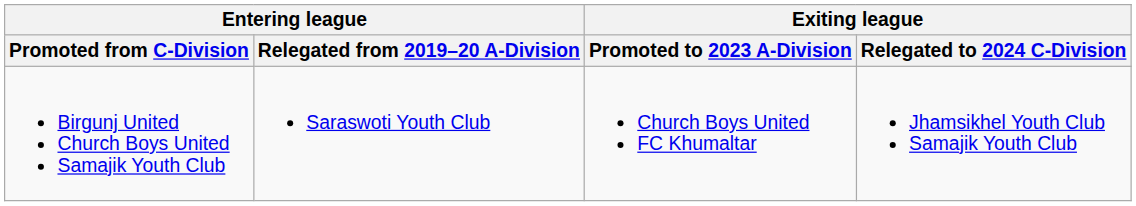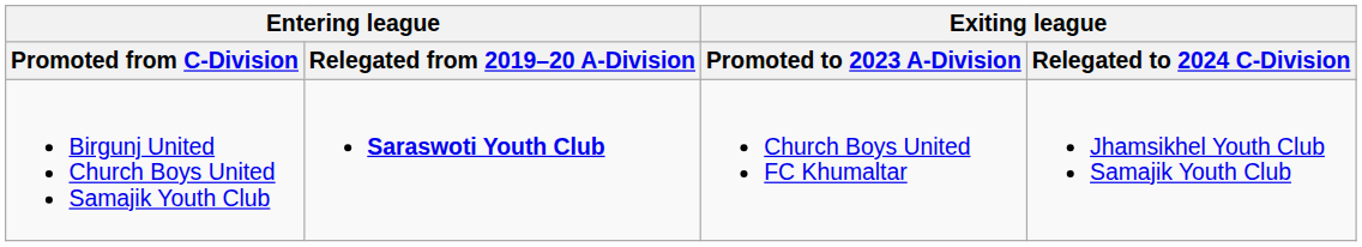Birgunj United Church Boys United Samajik Youth Club | Entering league / Relegated from 2019–20 A-Division: normal -> bold
